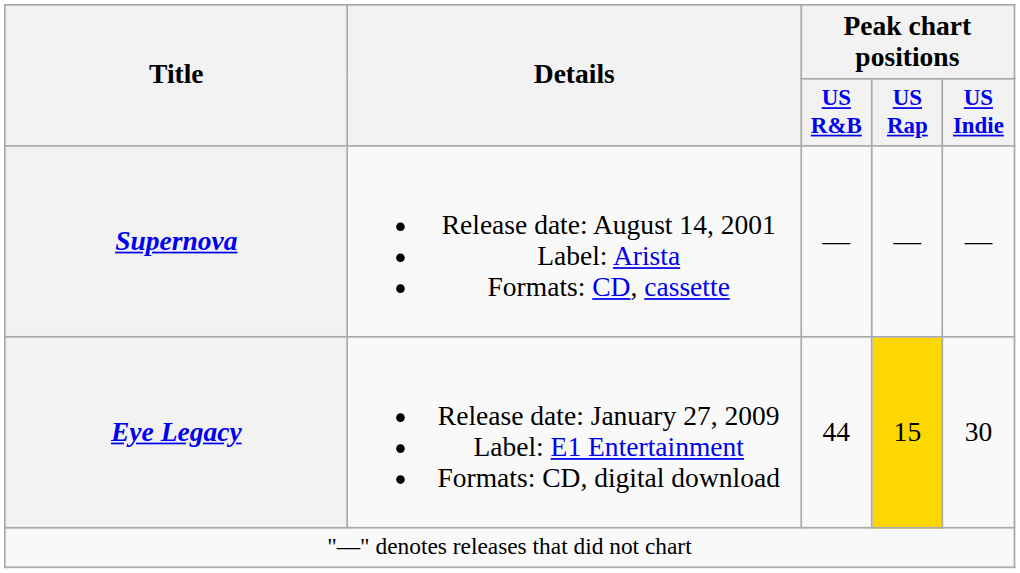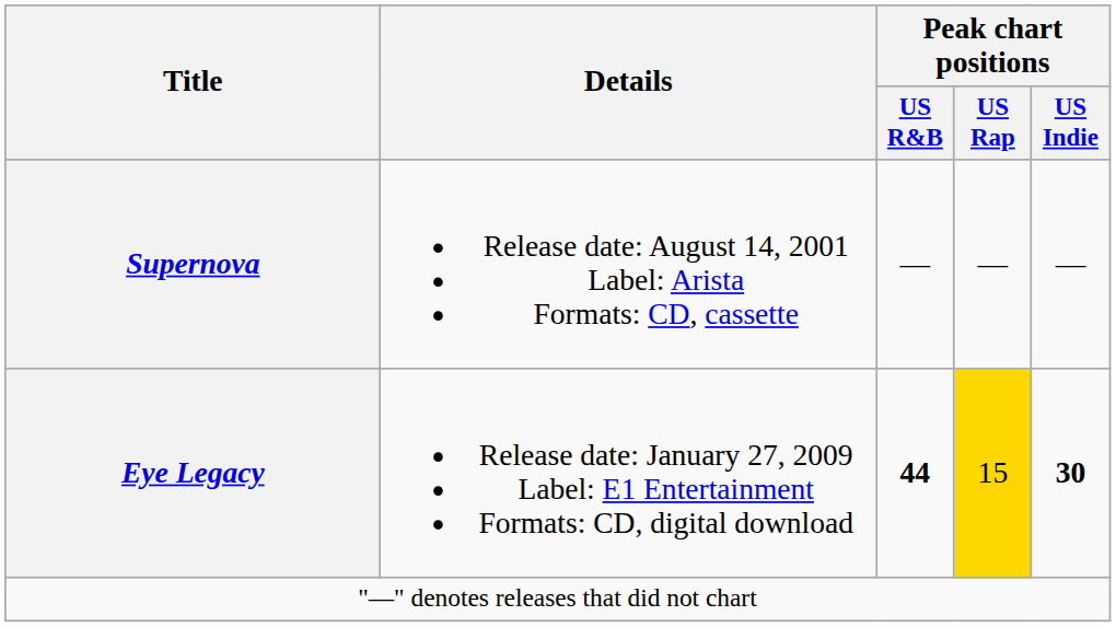Eye Legacy | Peak chart positions / US R&B: normal -> bold
Eye Legacy | Peak chart positions / US Indie: normal -> bold
